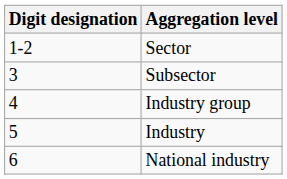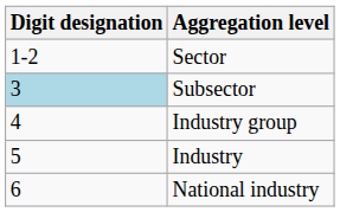Subsector | Digit designation: no background -> lightblue background
